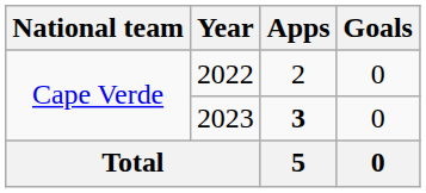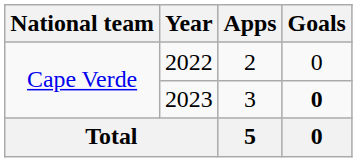2023 | Apps: bold -> normal
2023 | Goals: normal -> bold
